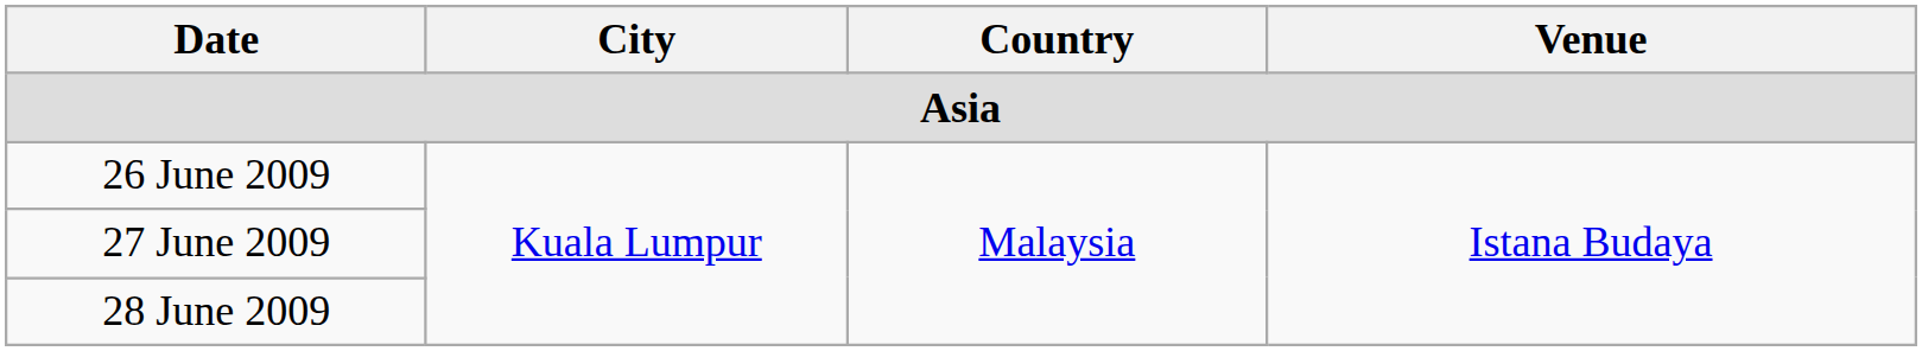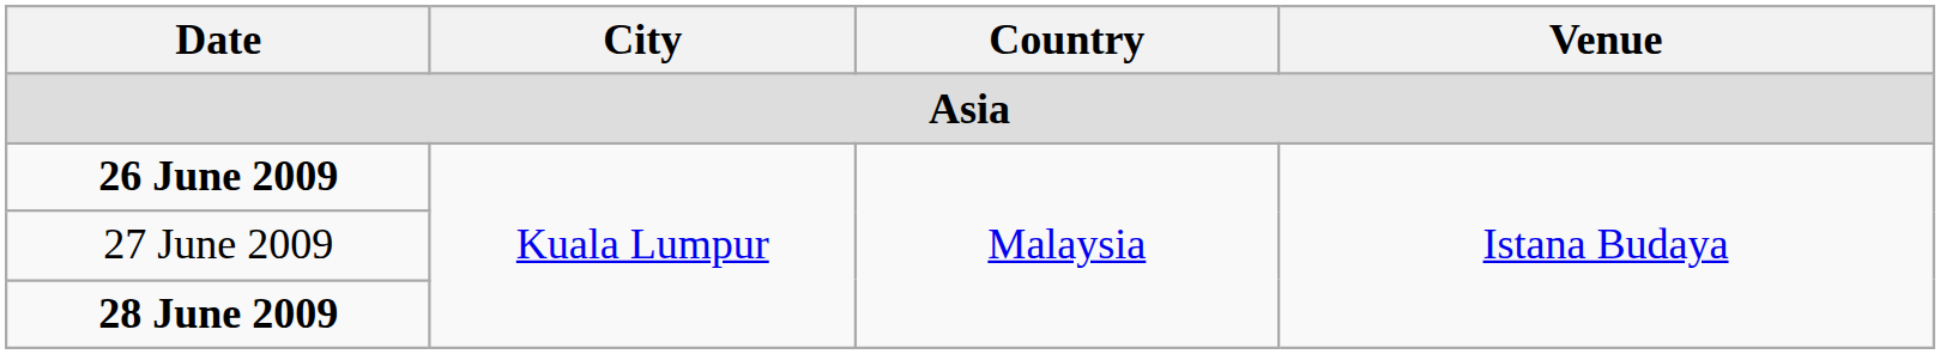26 June 2009 | Date: normal -> bold
28 June 2009 | Date: normal -> bold
